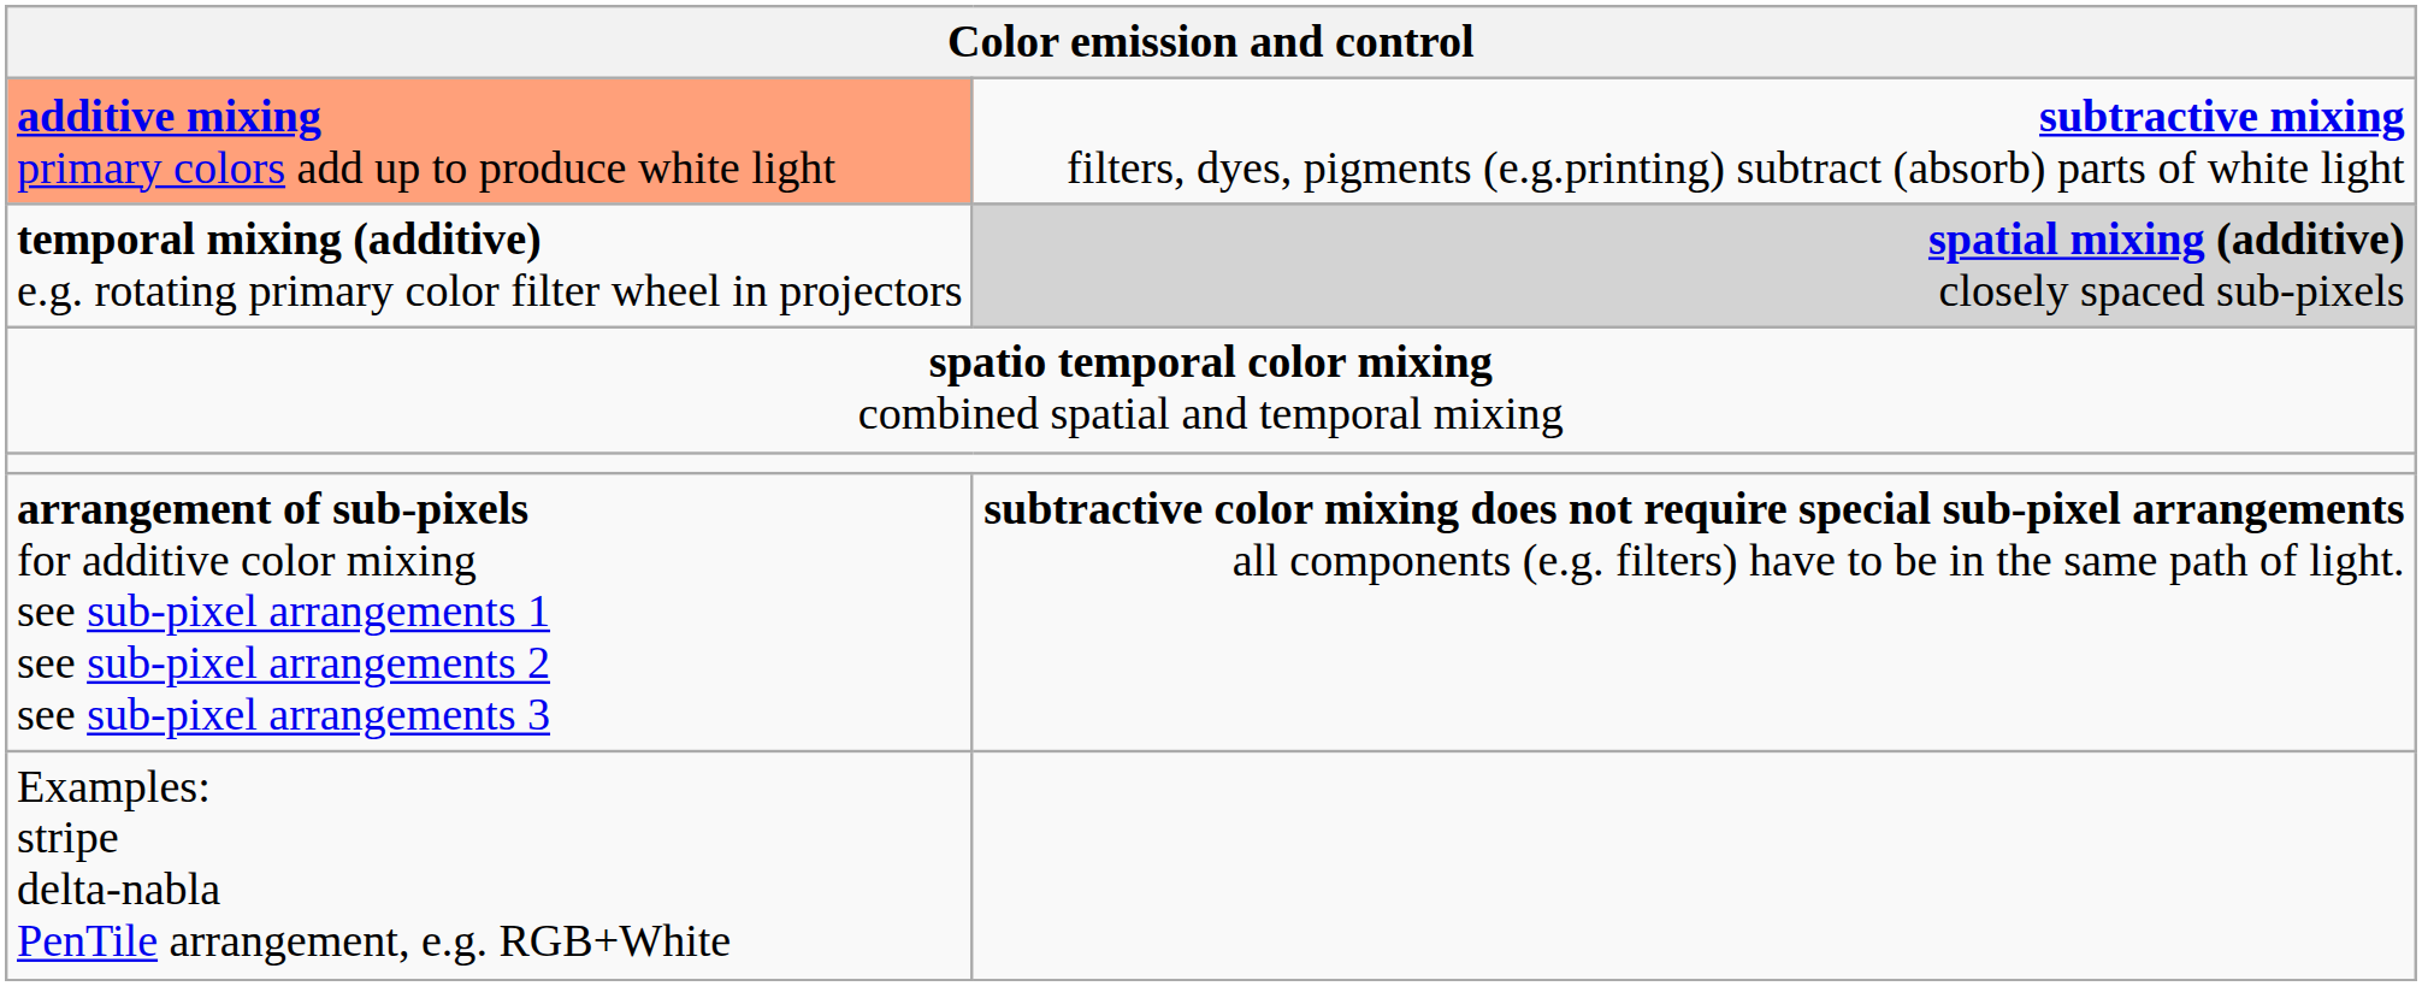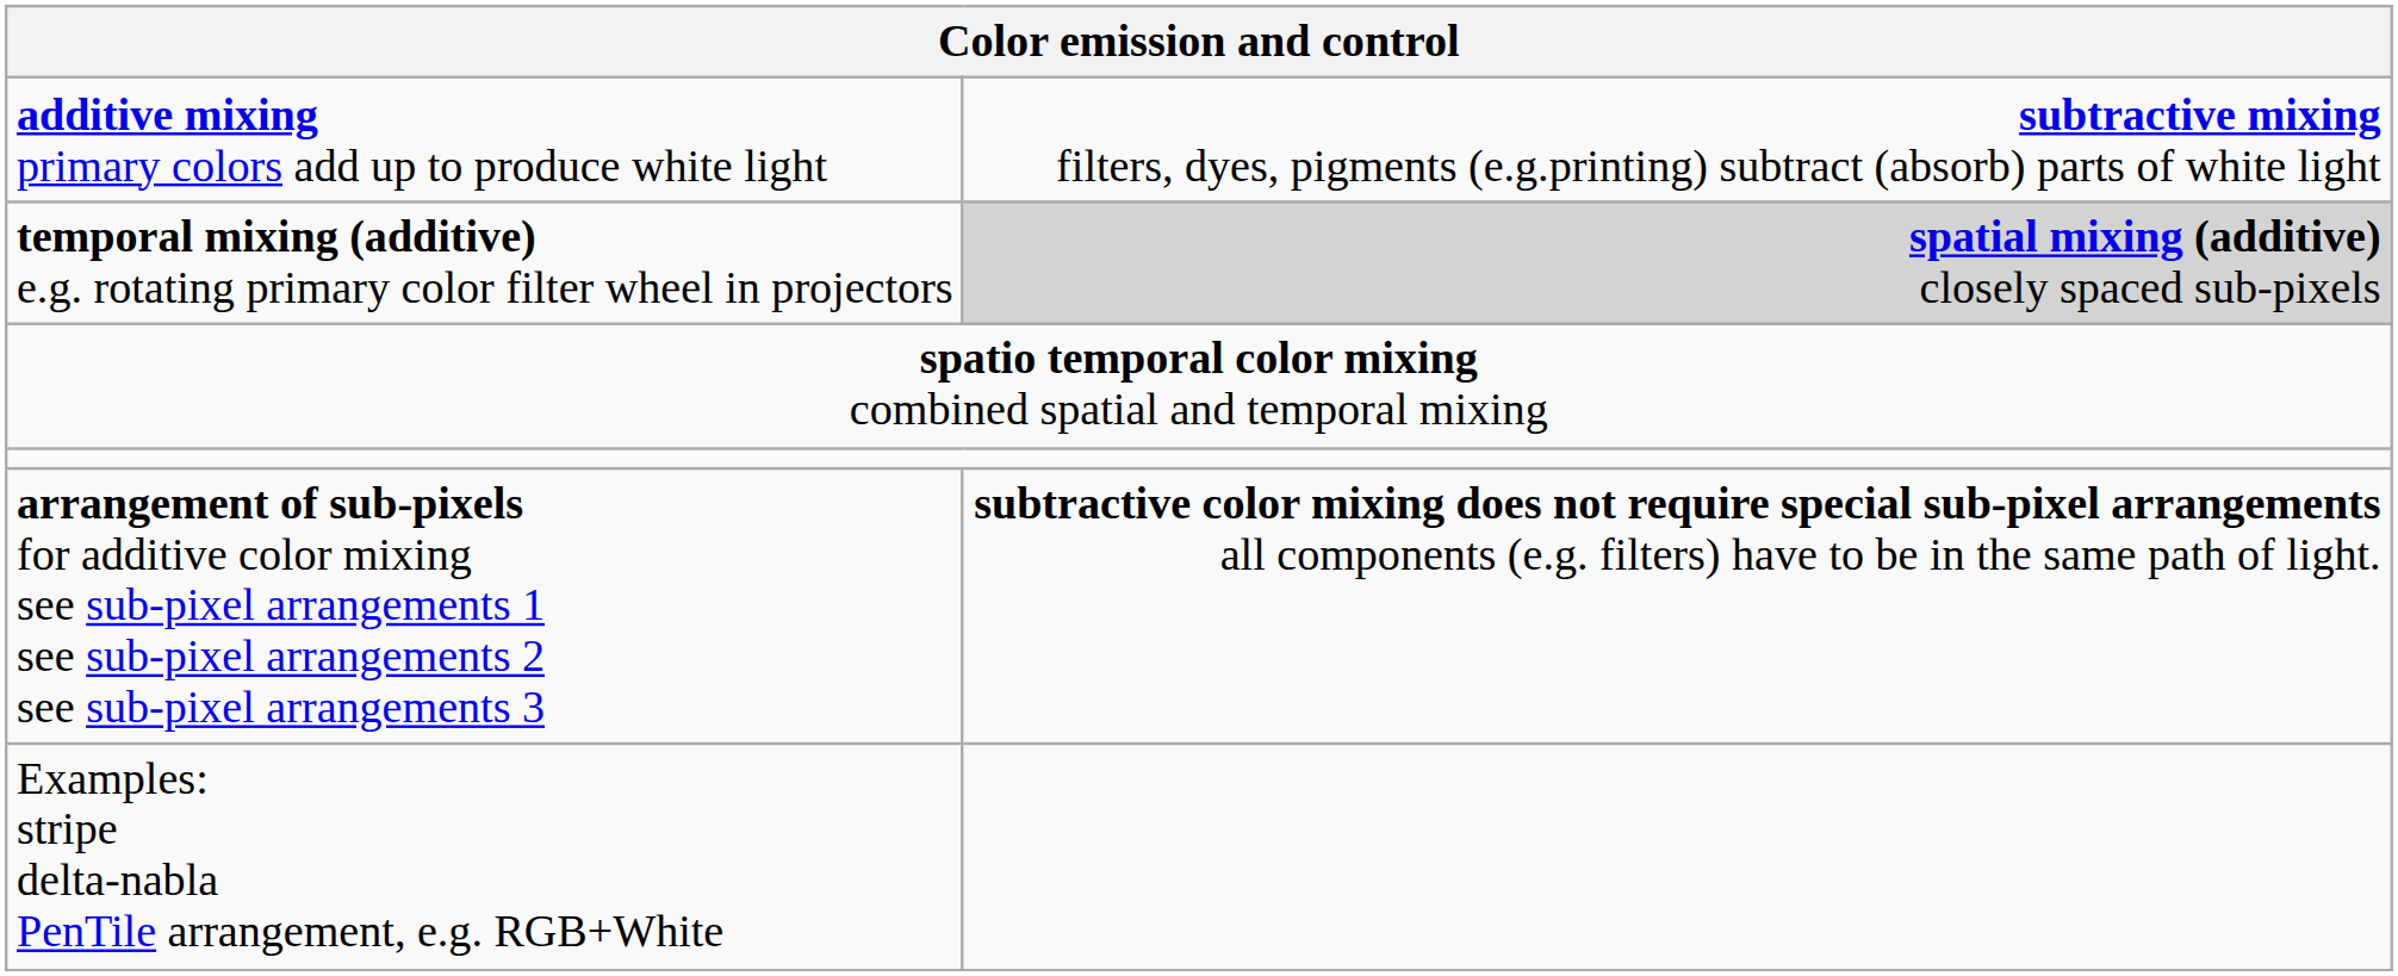row 2 | column 1: lightsalmon background -> no background
